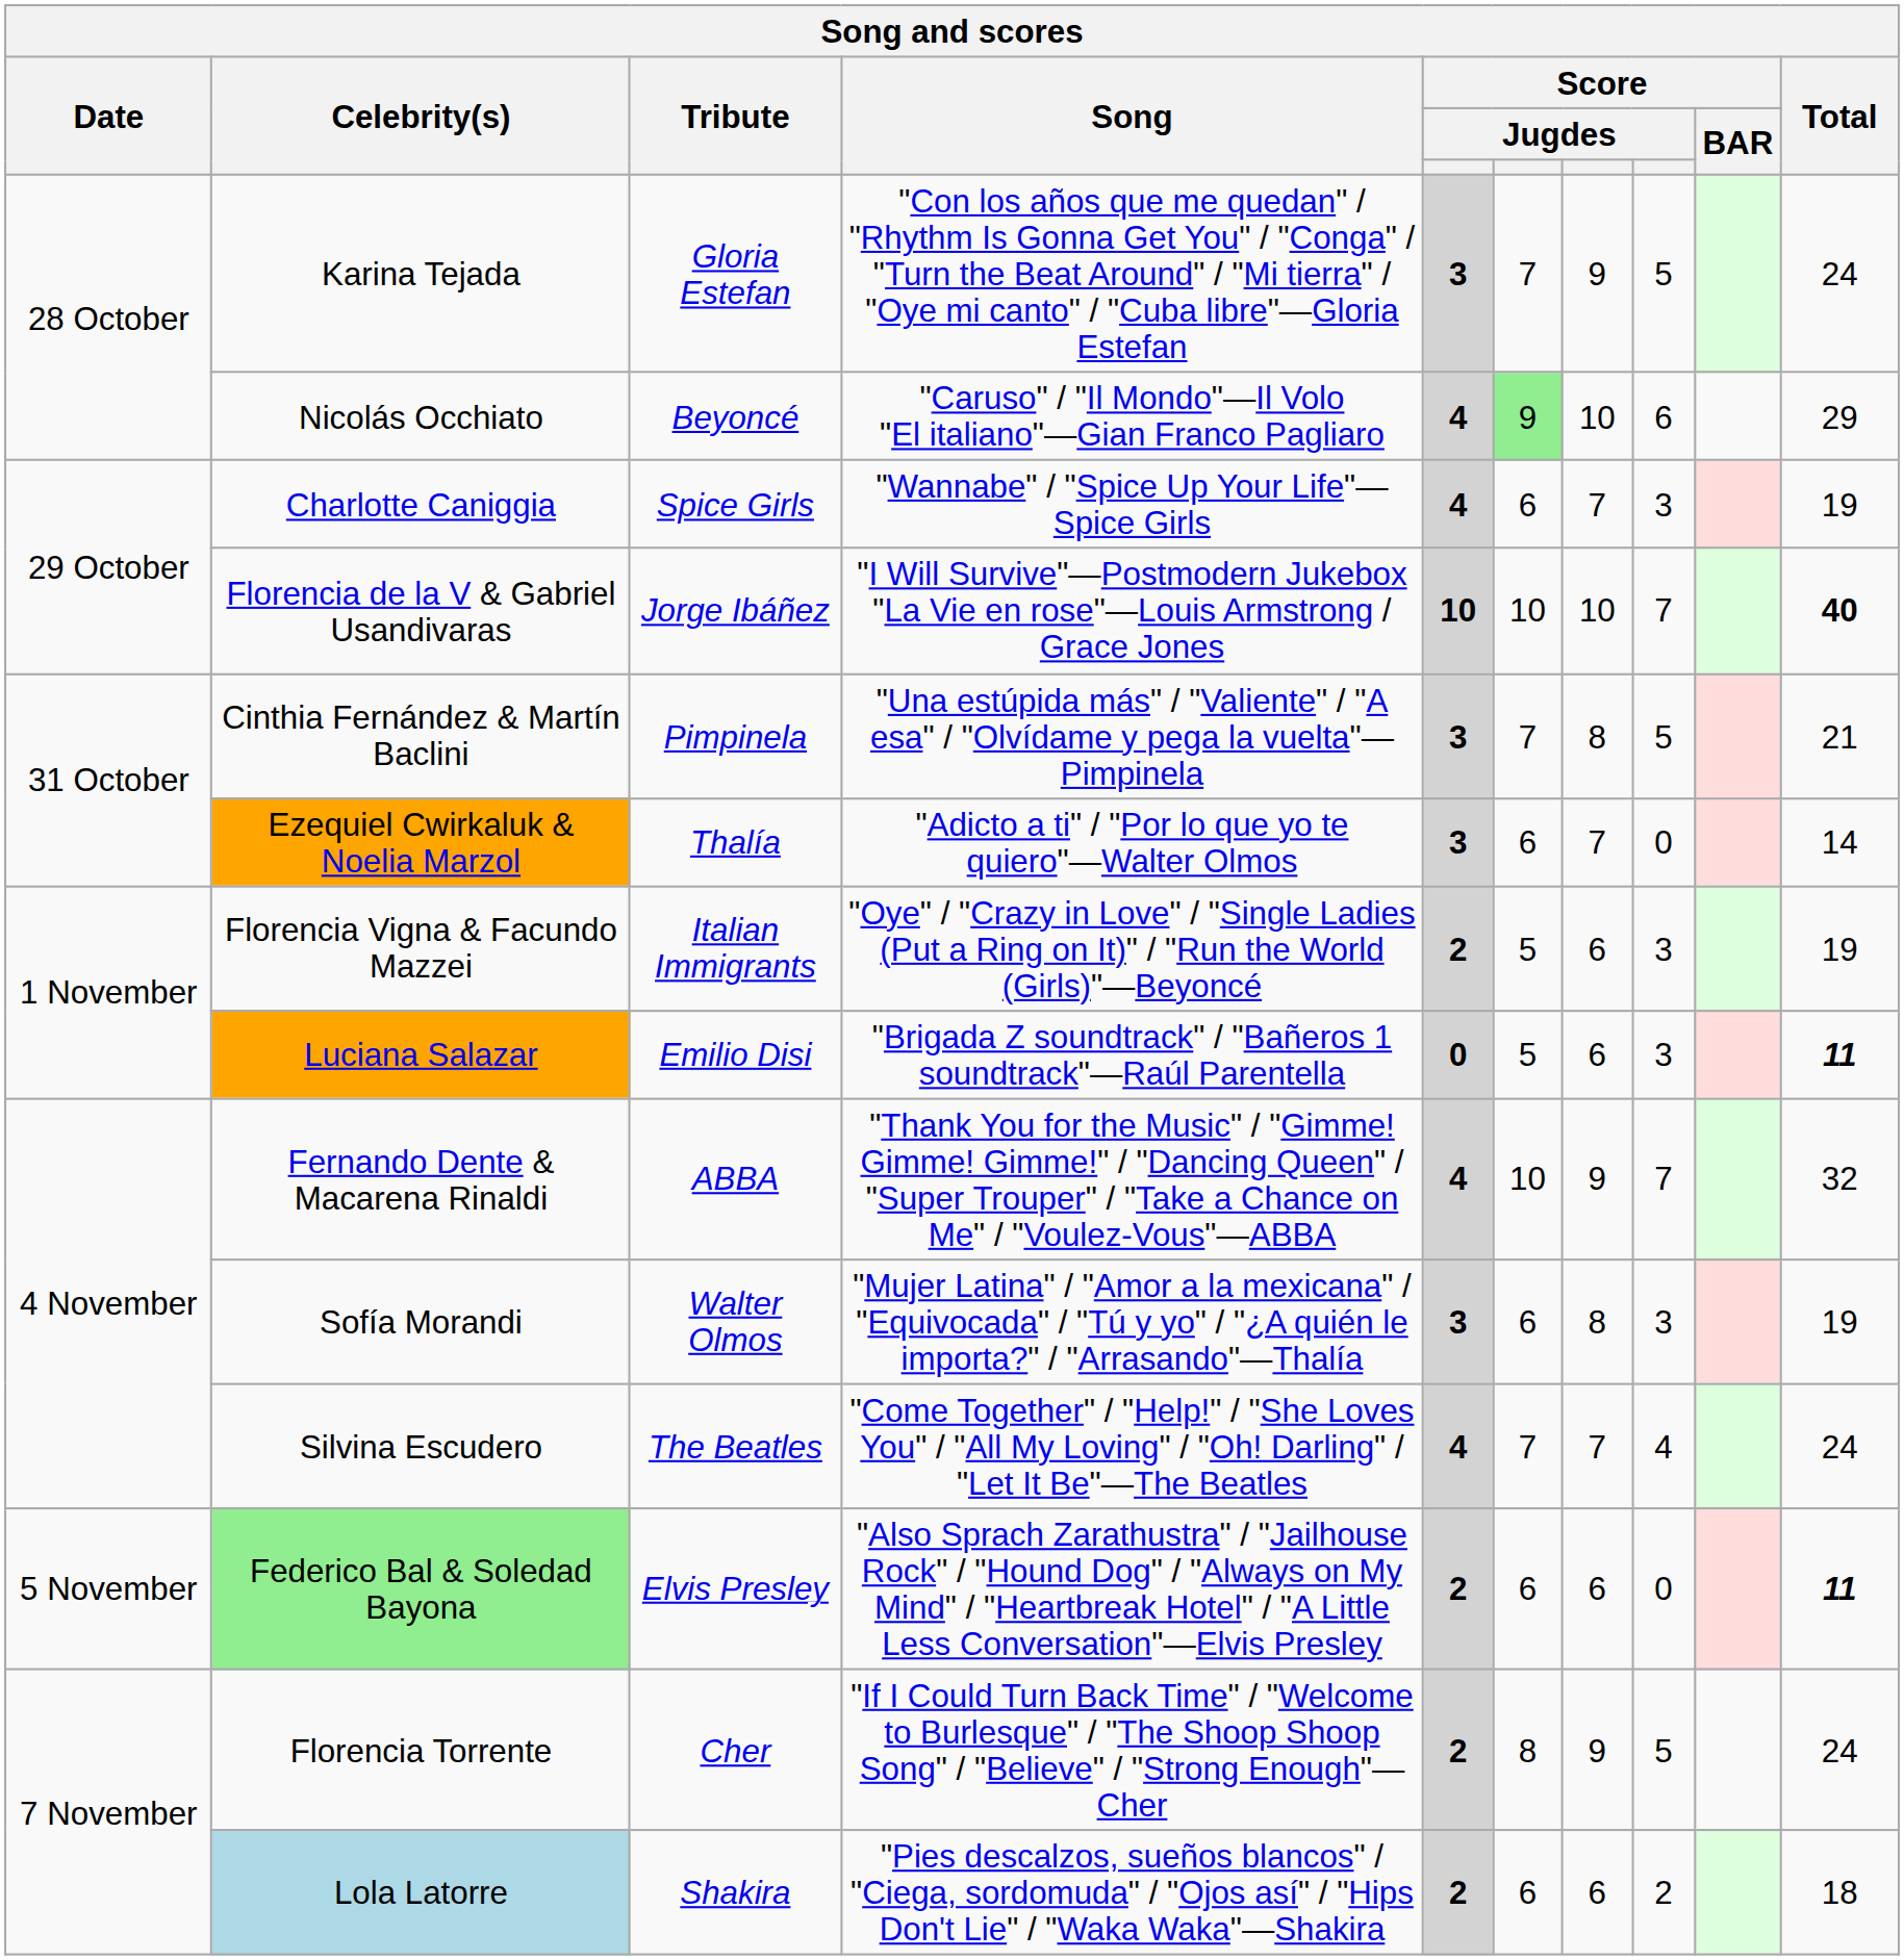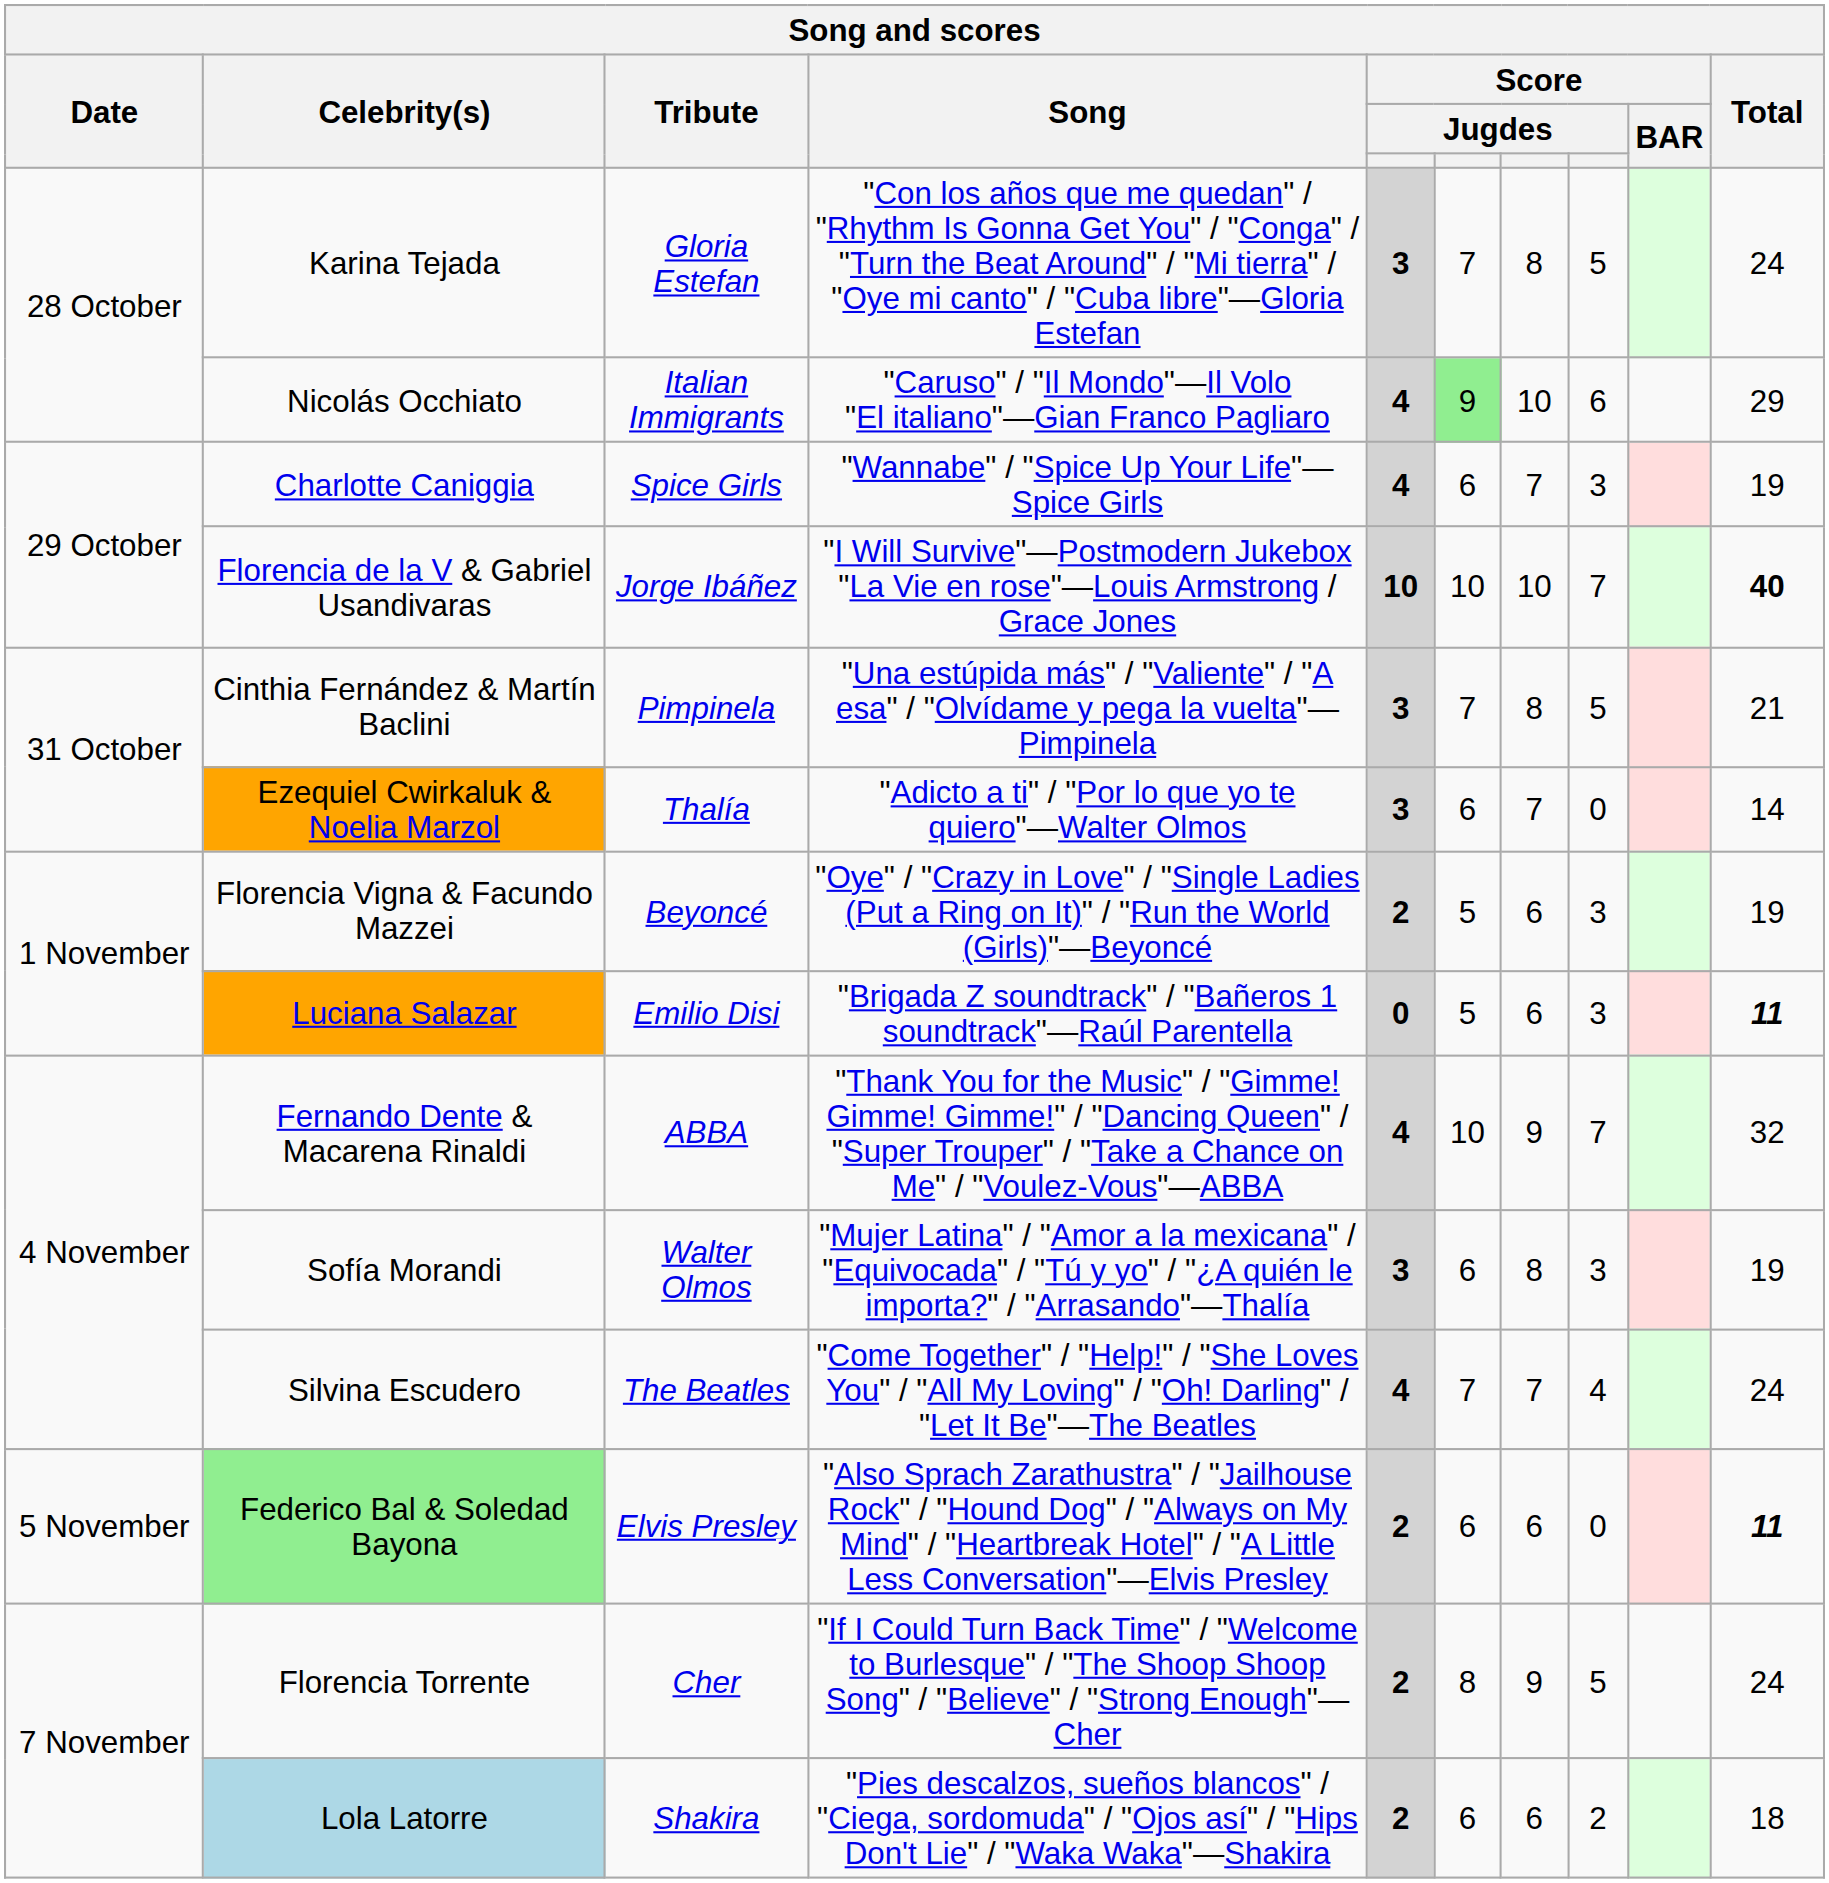Karina Tejada | column 7: 9 -> 8
Nicolás Occhiato | Tribute: Beyoncé -> Italian Immigrants
Florencia Vigna & Facundo Mazzei | Tribute: Italian Immigrants -> Beyoncé
